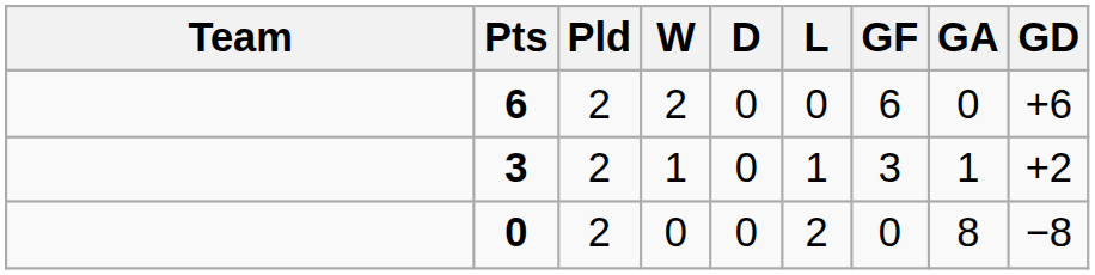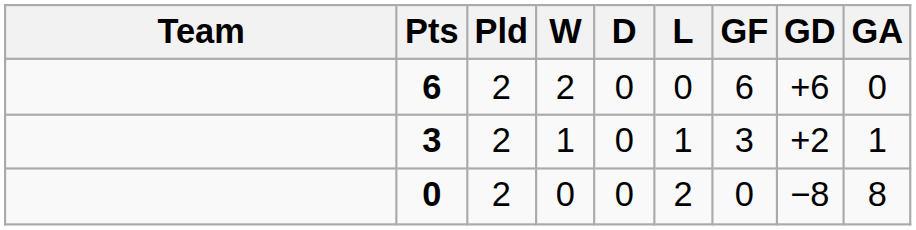columns swapped: GA <-> GD
